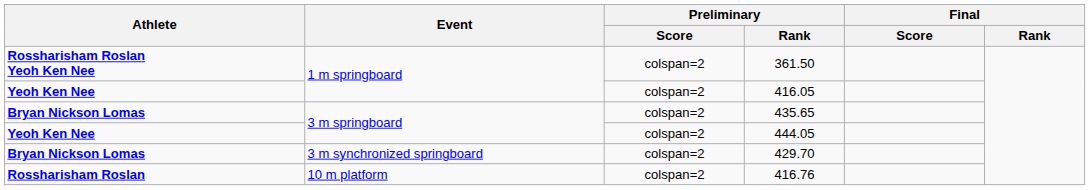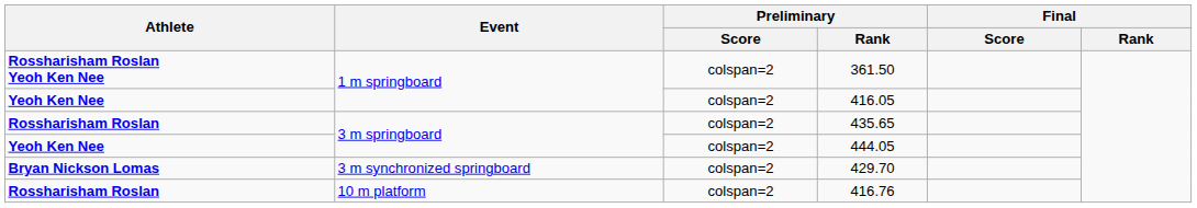435.65 | Athlete: Bryan Nickson Lomas -> Rossharisham Roslan
